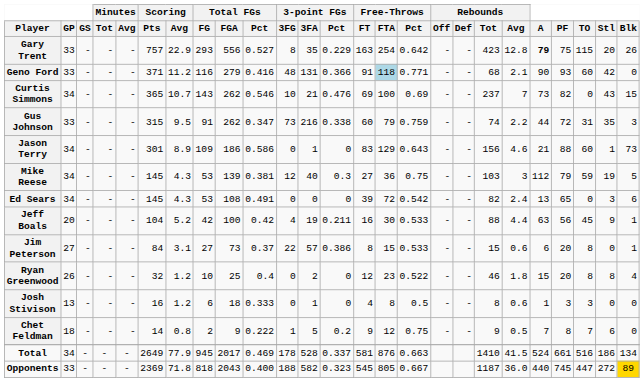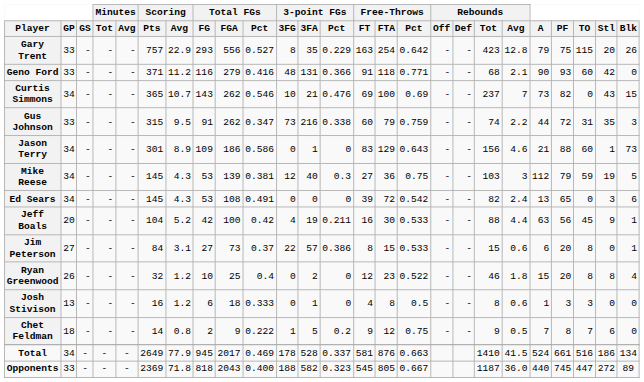Gary Trent | A: bold -> normal
Geno Ford | Free-Throws / FTA: lightblue background -> no background
Opponents | Blk: gold background -> no background
